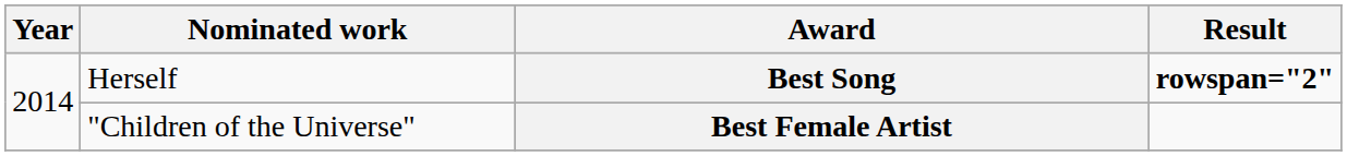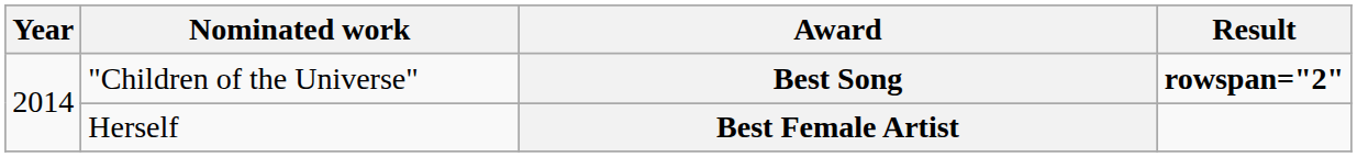Best Song | Nominated work: Herself -> "Children of the Universe"
Best Female Artist | Nominated work: "Children of the Universe" -> Herself
